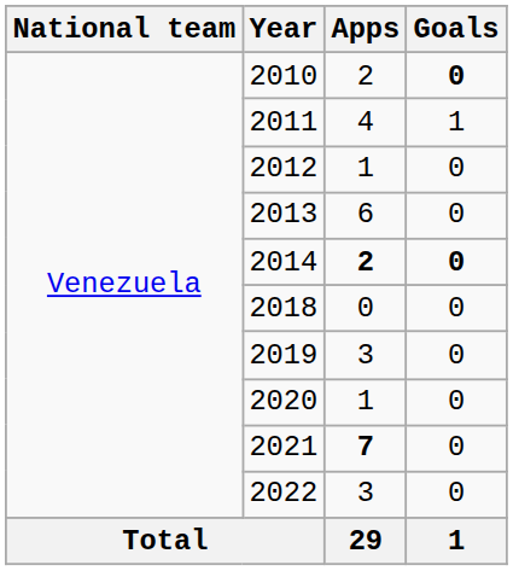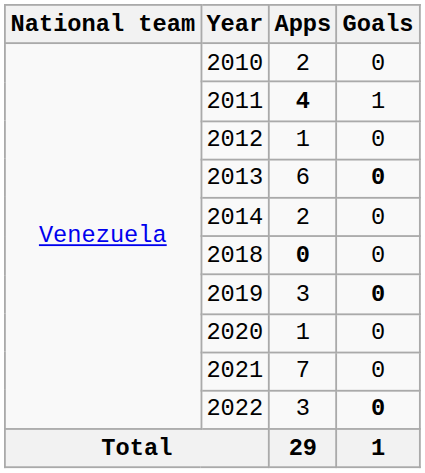2010 | Goals: bold -> normal
2011 | Apps: normal -> bold
2013 | Goals: normal -> bold
2014 | Apps: bold -> normal
2014 | Goals: bold -> normal
2018 | Apps: normal -> bold
2019 | Goals: normal -> bold
2021 | Apps: bold -> normal
2022 | Goals: normal -> bold
